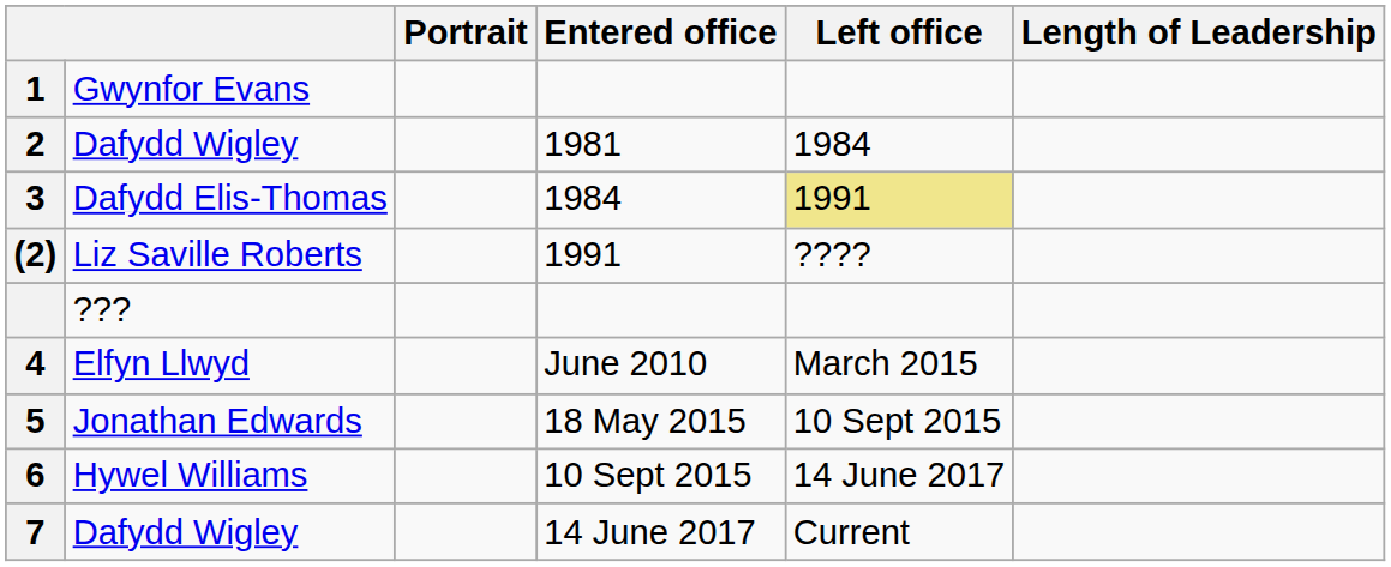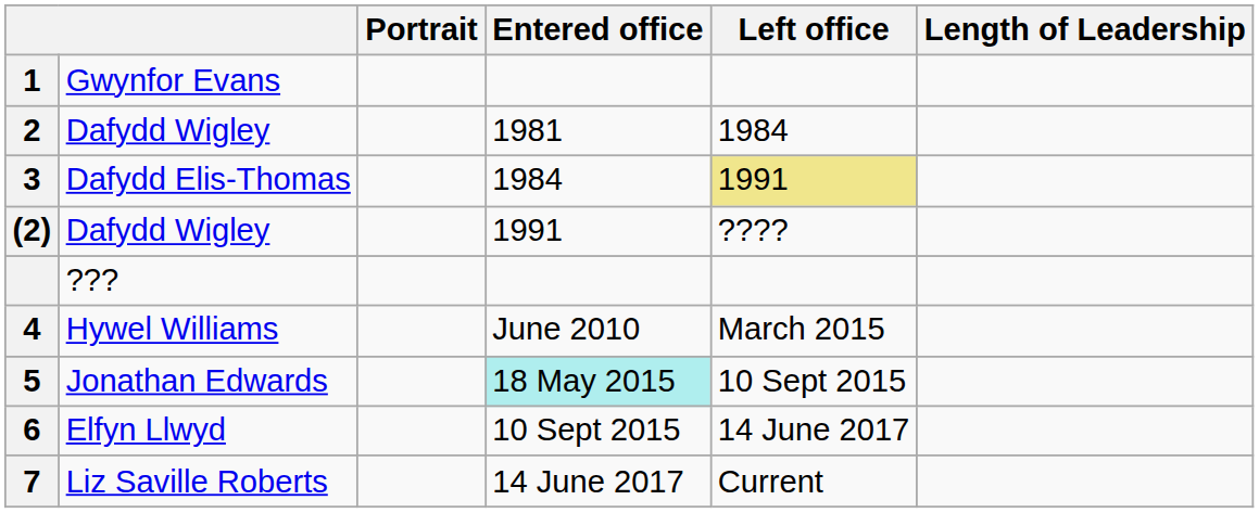(2) | column 2: Liz Saville Roberts -> Dafydd Wigley
4 | column 2: Elfyn Llwyd -> Hywel Williams
5 | Entered office: no background -> paleturquoise background
6 | column 2: Hywel Williams -> Elfyn Llwyd
7 | column 2: Dafydd Wigley -> Liz Saville Roberts
